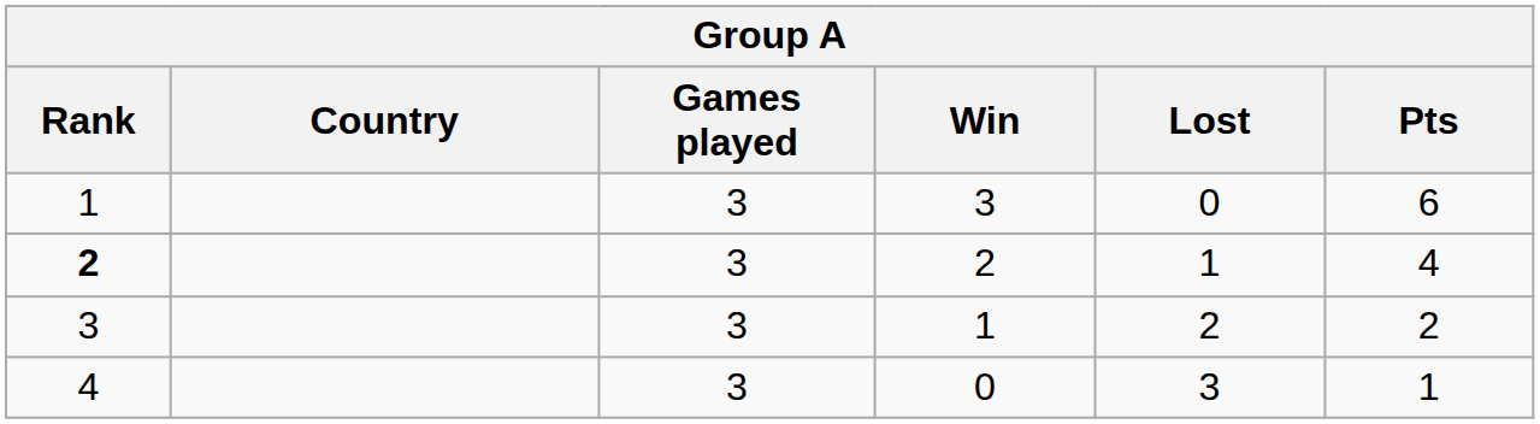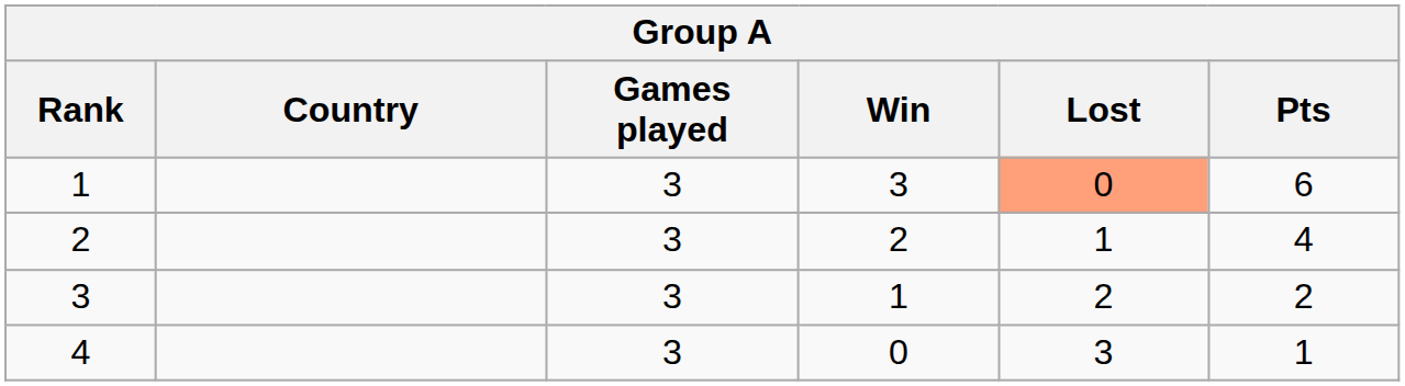row 3 | Lost: no background -> lightsalmon background
row 4 | Rank: bold -> normal
